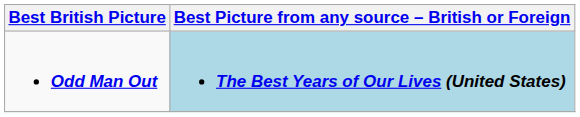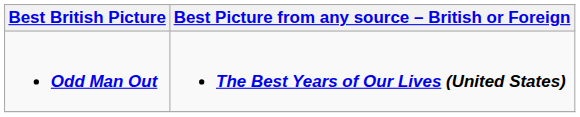Odd Man Out | Best Picture from any source – British or Foreign: lightblue background -> no background
